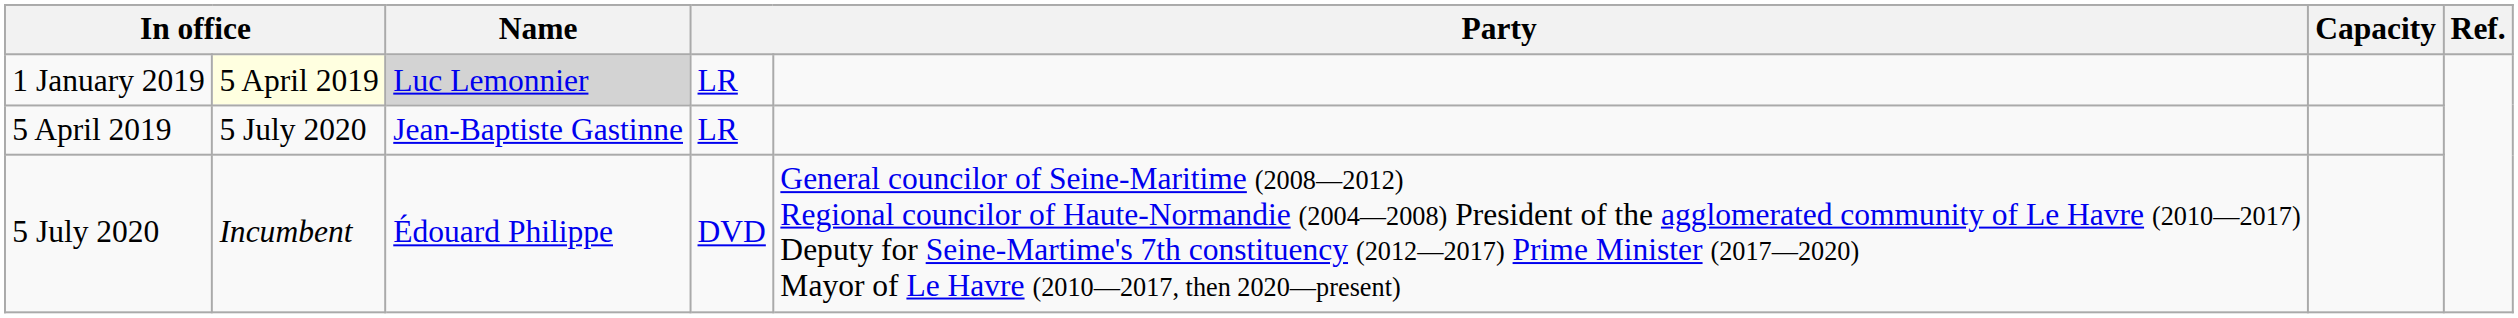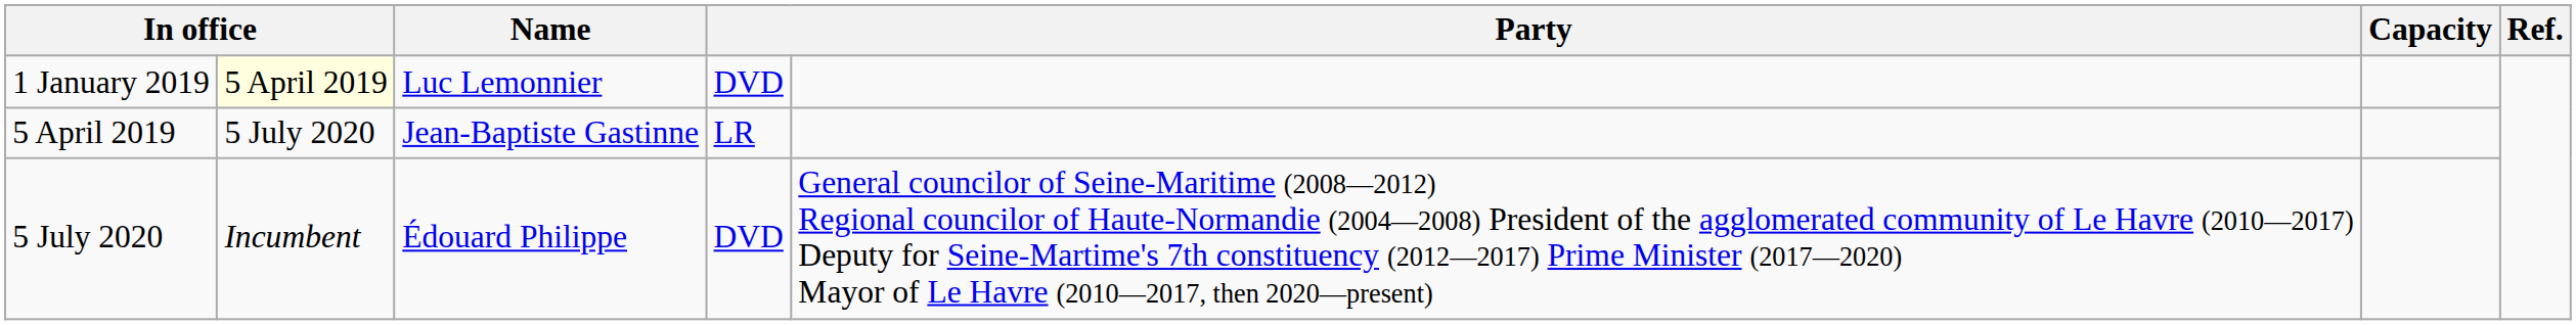1 January 2019 | Name: lightgrey background -> no background
1 January 2019 | column 4: LR -> DVD
